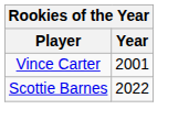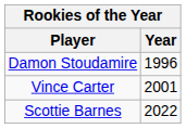+ row: Damon Stoudamire | 1996
